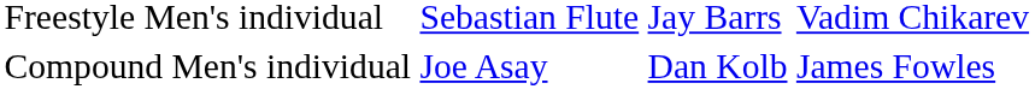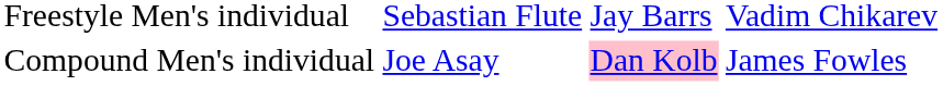Compound Men's individual | column 3: no background -> pink background
